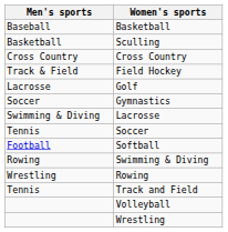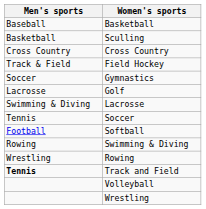rows swapped: Golf <-> Gymnastics
Track and Field | Men's sports: normal -> bold
